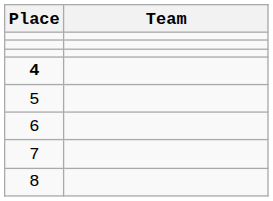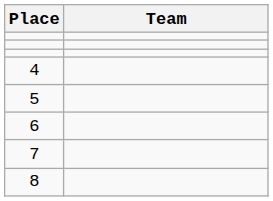row 5 | Place: bold -> normal
